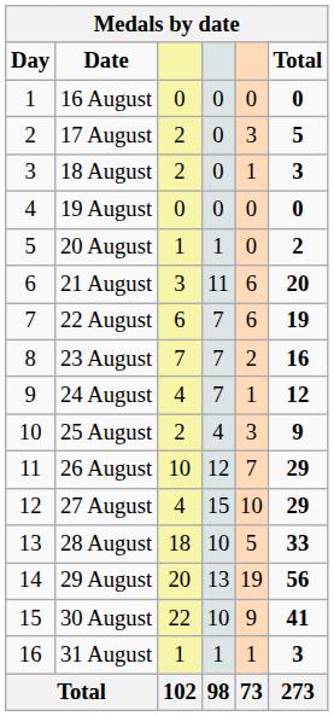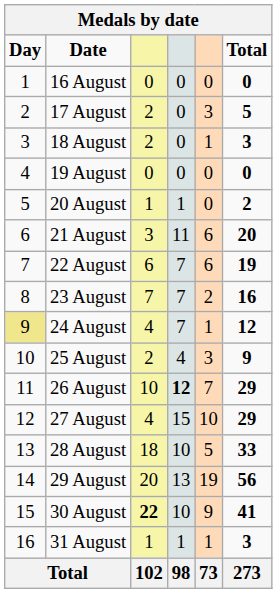24 August | Day: no background -> khaki background
26 August | column 4: normal -> bold
30 August | column 3: normal -> bold
